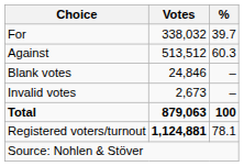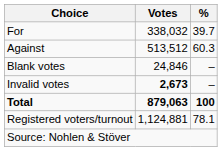Invalid votes | Votes: normal -> bold
Registered voters/turnout | Votes: bold -> normal
